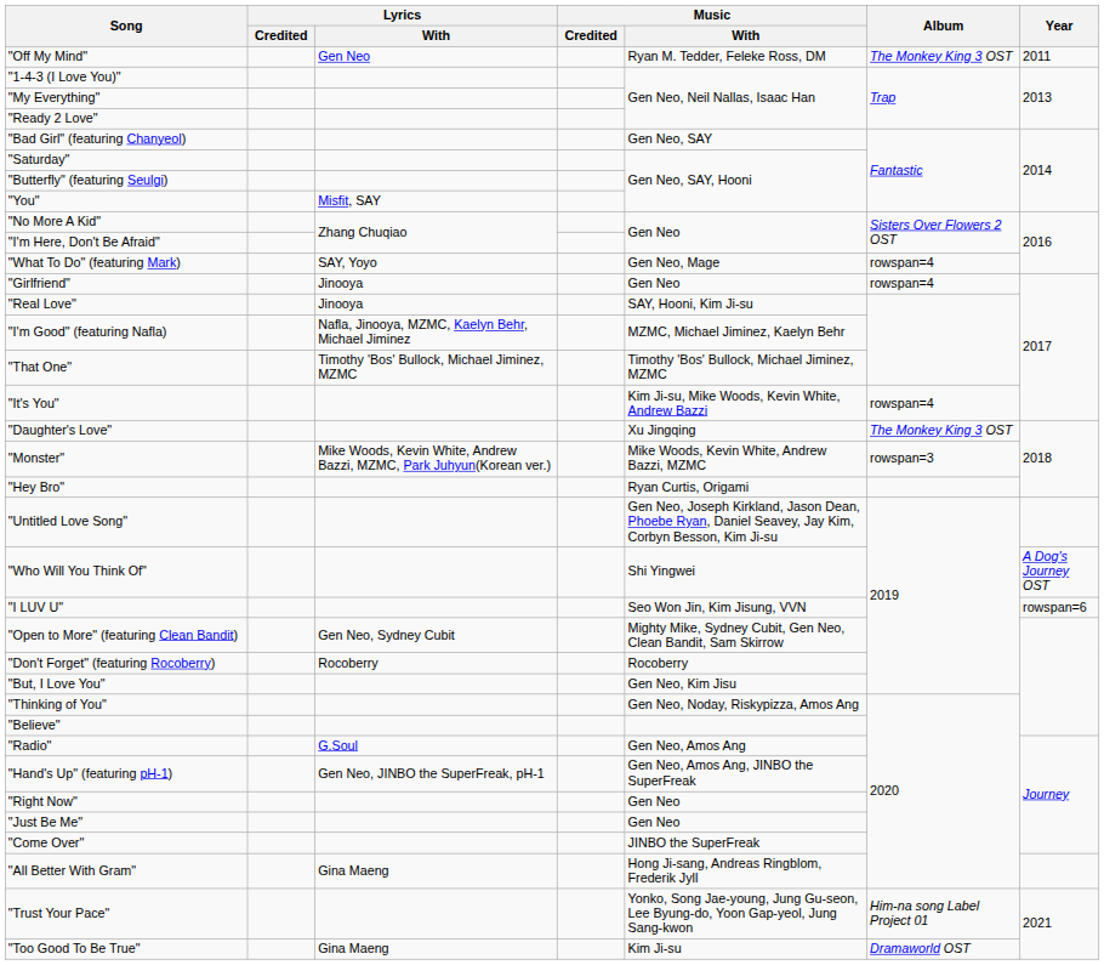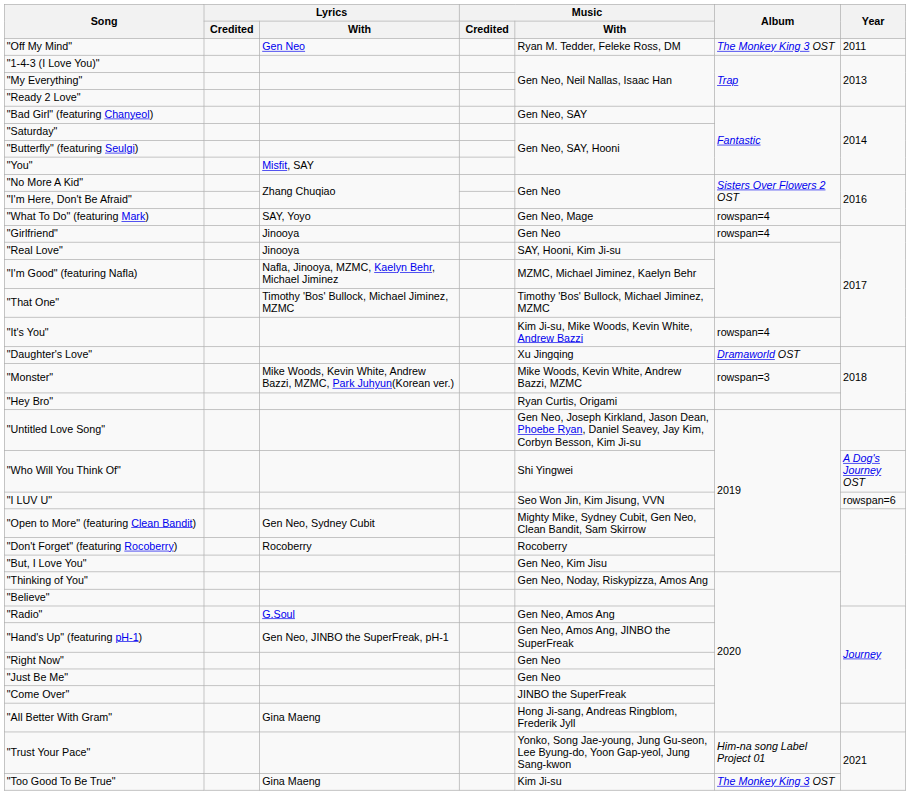"Daughter's Love" | Album: The Monkey King 3 OST -> Dramaworld OST
"Too Good To Be True" | Album: Dramaworld OST -> The Monkey King 3 OST
